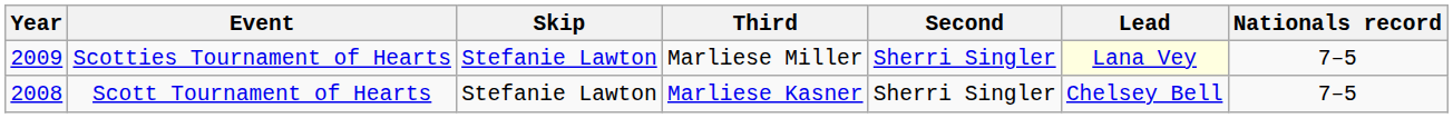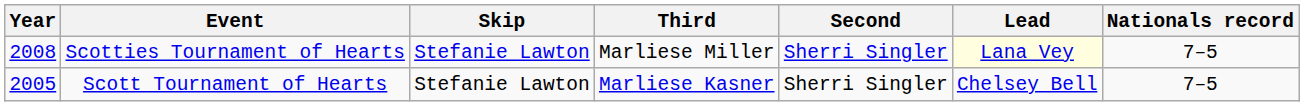Scotties Tournament of Hearts | Year: 2009 -> 2008
Scott Tournament of Hearts | Year: 2008 -> 2005
